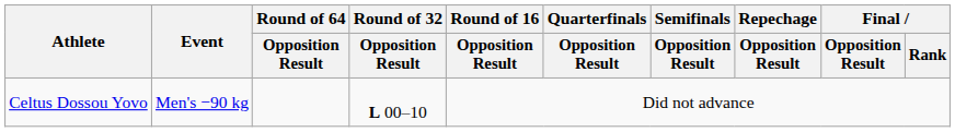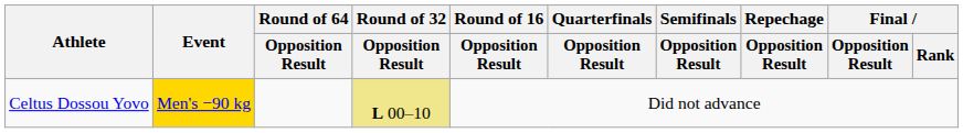Celtus Dossou Yovo | Event: no background -> gold background
Celtus Dossou Yovo | Round of 32 / Opposition Result: no background -> khaki background
